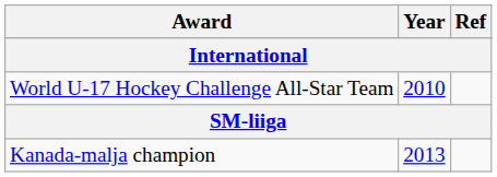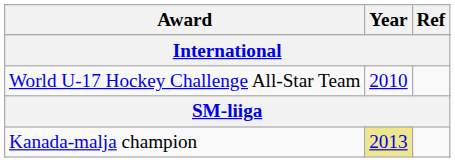Kanada-malja champion | Year: no background -> khaki background
